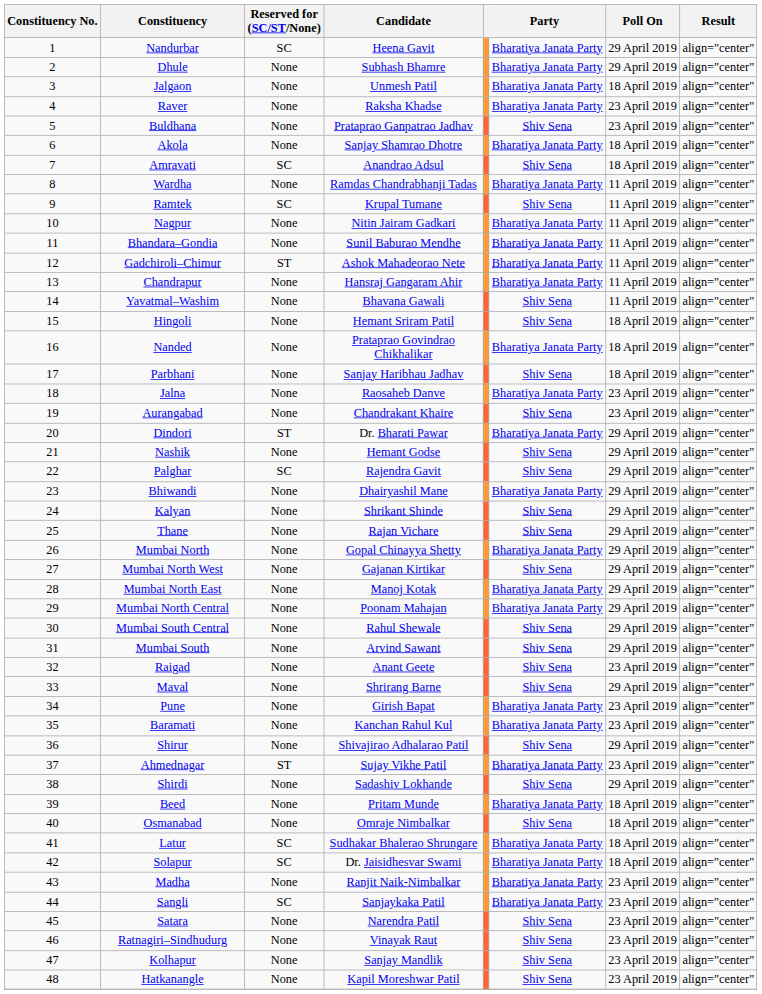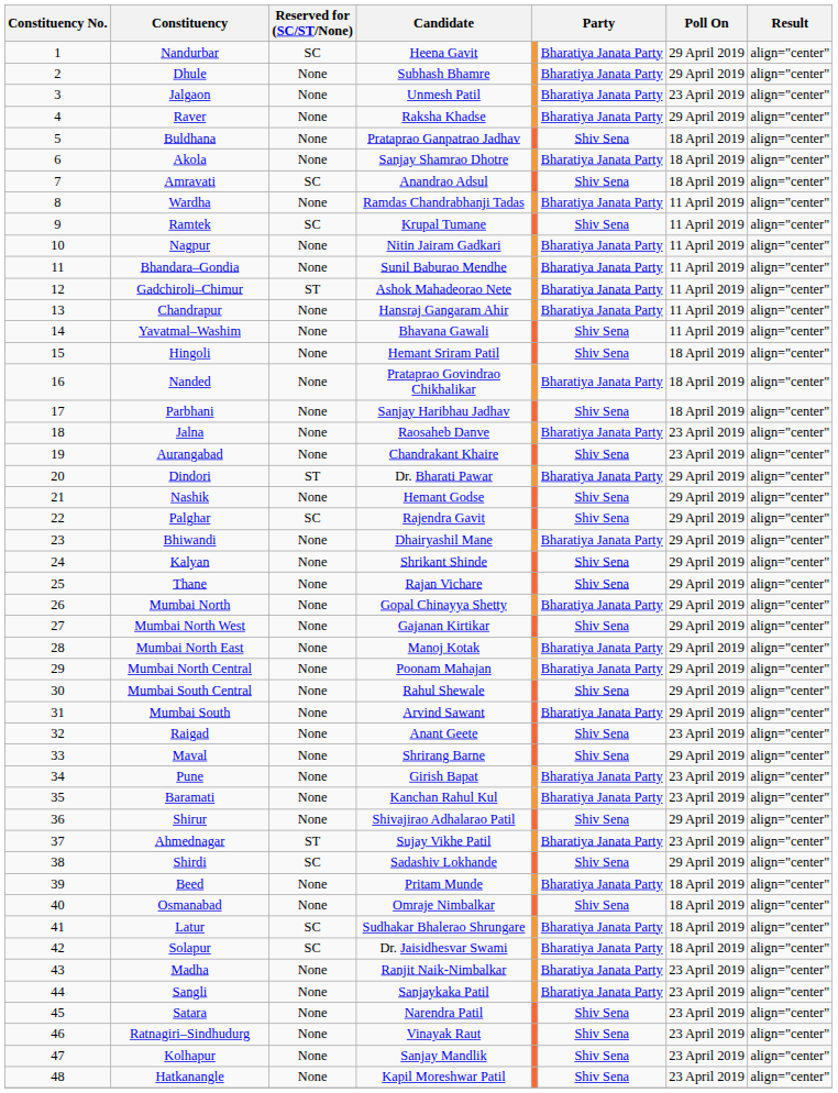Jalgaon | Poll On: 18 April 2019 -> 23 April 2019
Raver | Poll On: 23 April 2019 -> 29 April 2019
Buldhana | Poll On: 23 April 2019 -> 18 April 2019
Mumbai South | column 6: Shiv Sena -> Bharatiya Janata Party
Shirdi | Reserved for (SC/ST/None): None -> SC
Sangli | Reserved for (SC/ST/None): SC -> None
